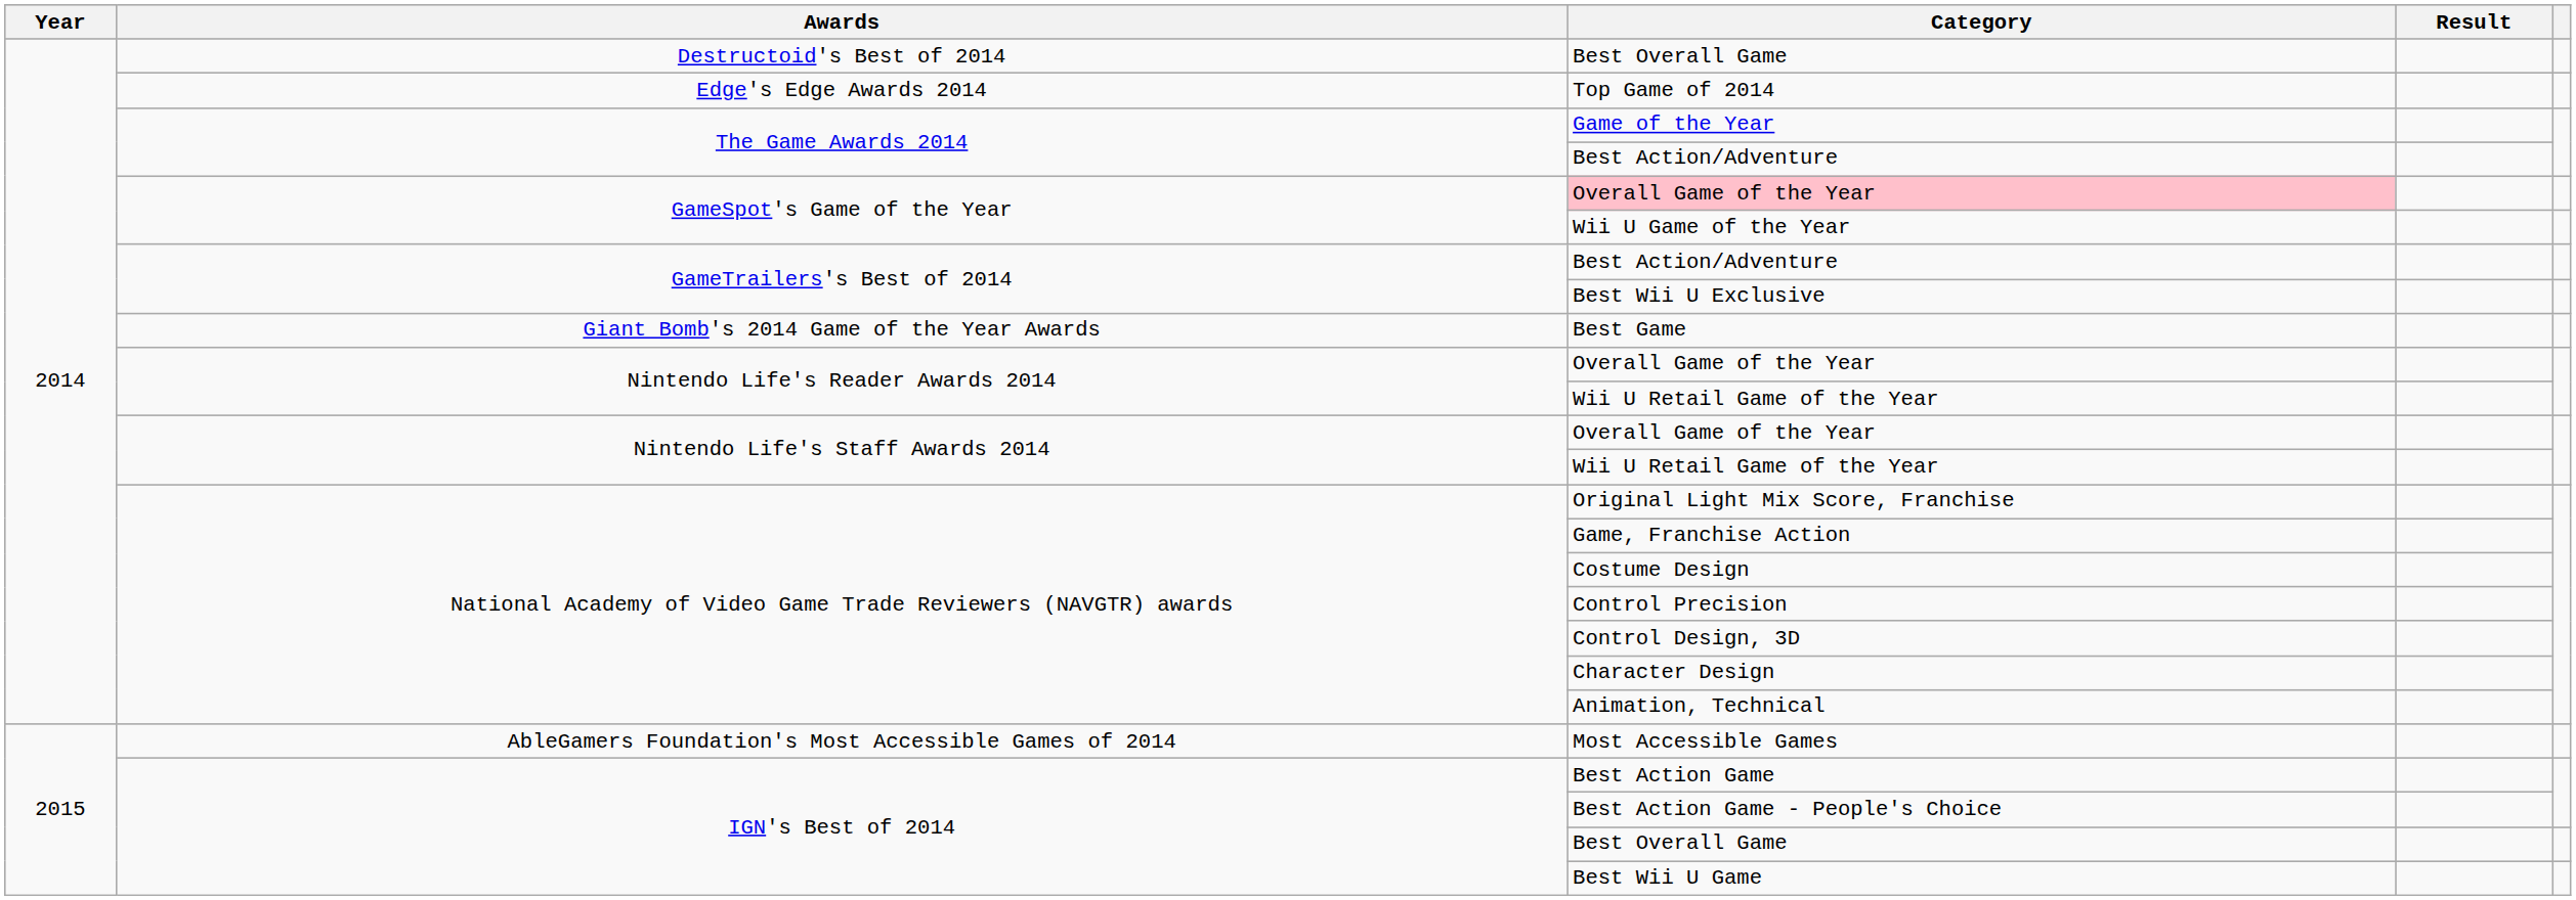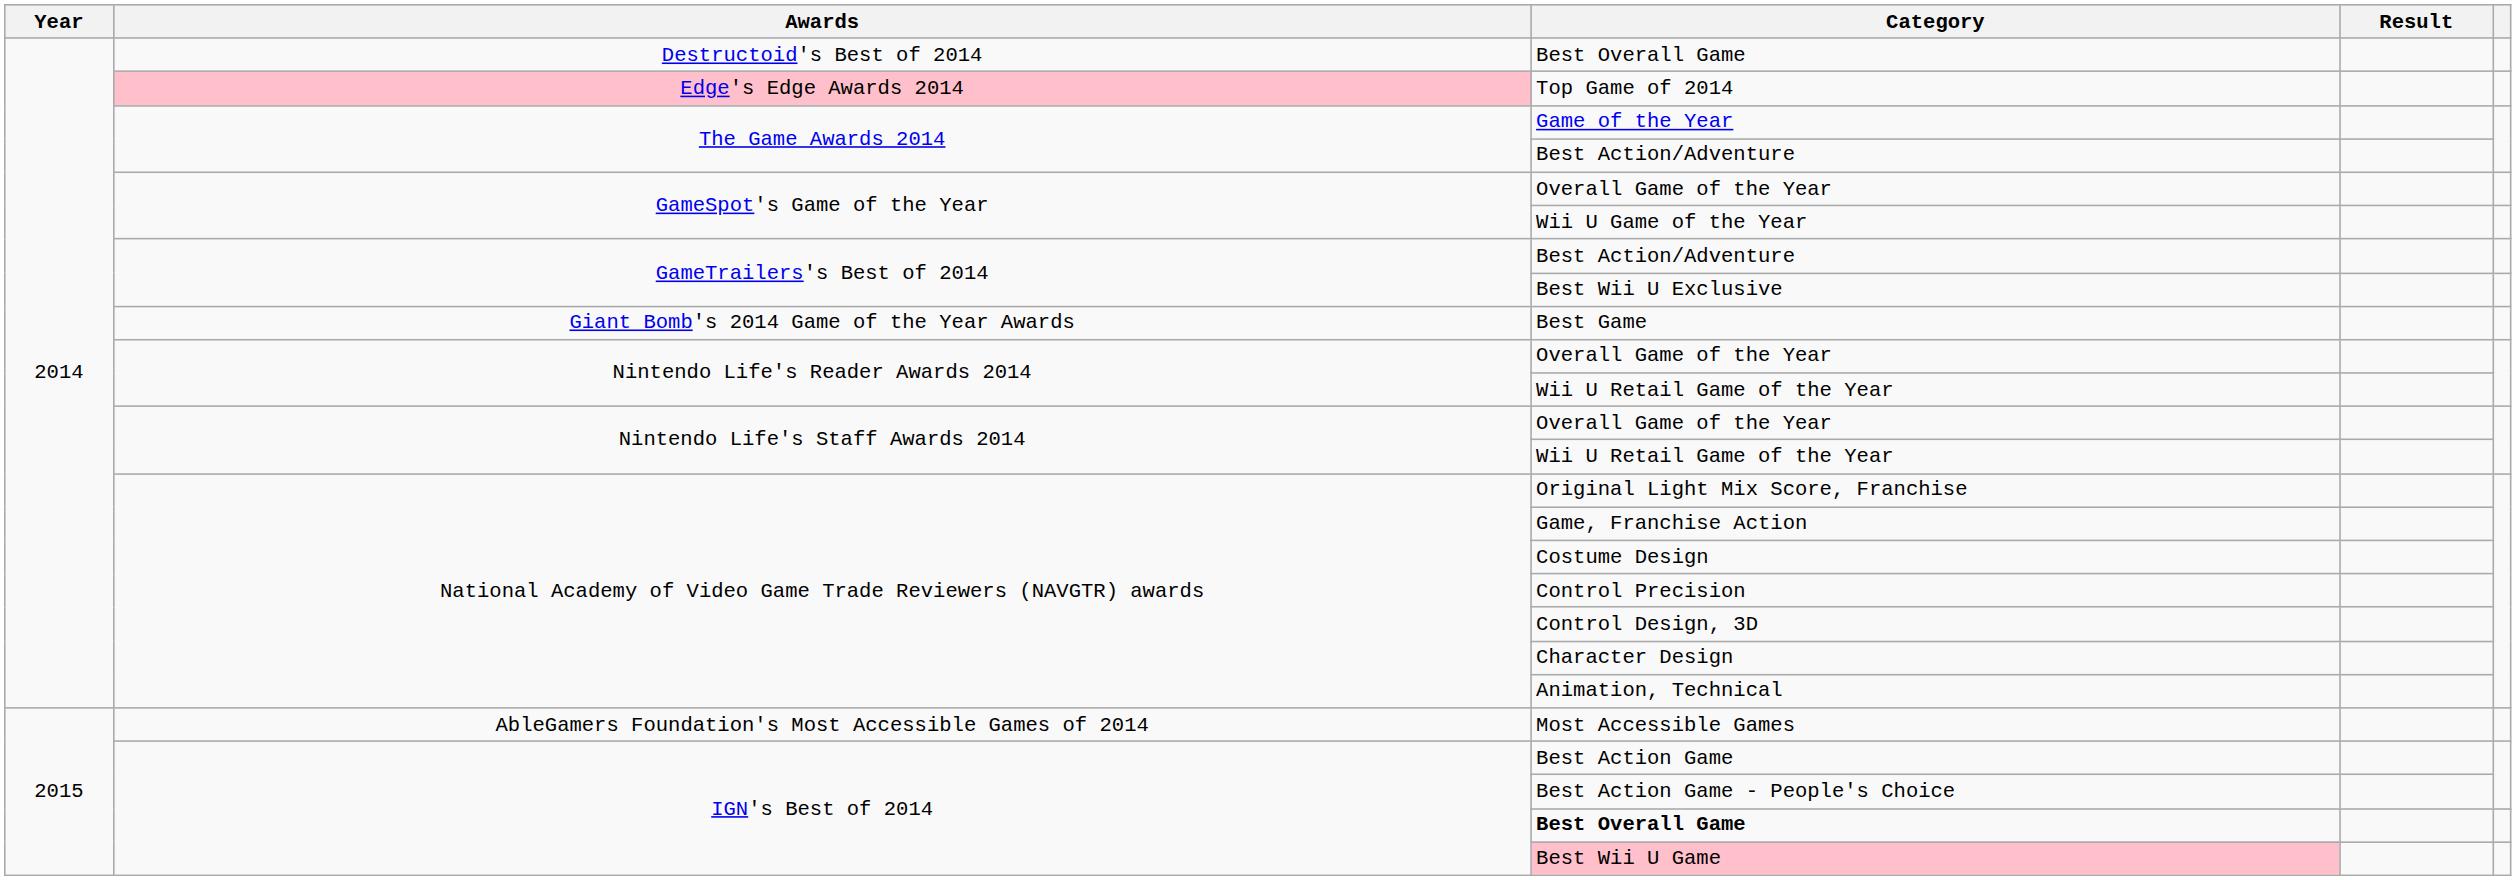Top Game of 2014 | Awards: no background -> pink background
GameSpot's Game of the Year / Overall Game of the Year | Category: pink background -> no background
IGN's Best of 2014 / Best Overall Game | Category: normal -> bold
Best Wii U Game | Category: no background -> pink background
